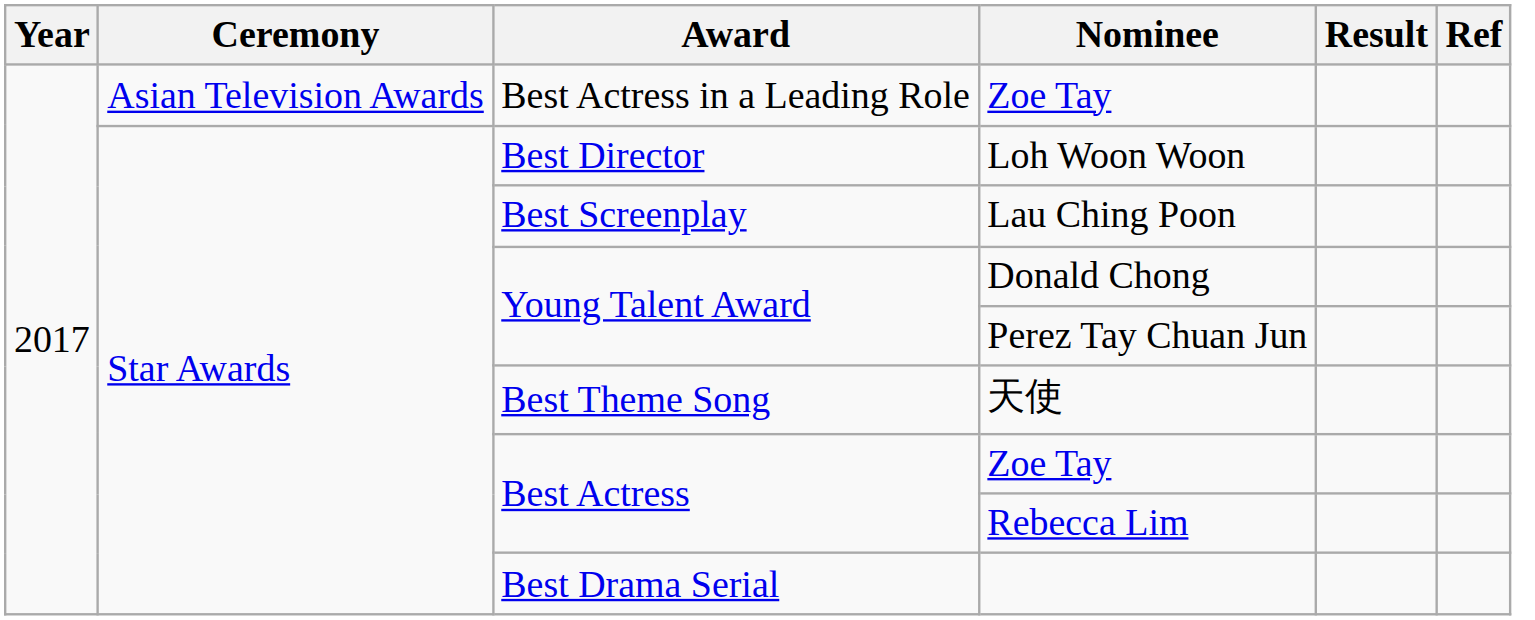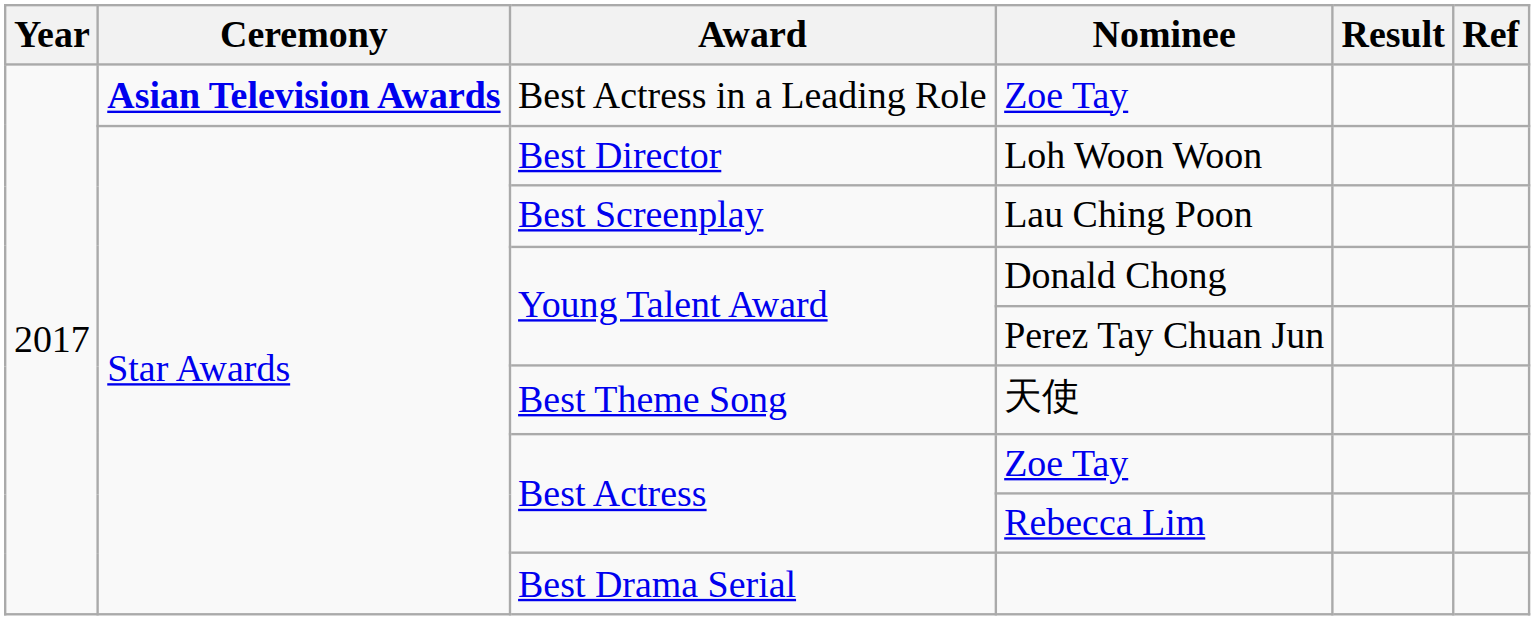Best Actress in a Leading Role / Zoe Tay | Ceremony: normal -> bold
